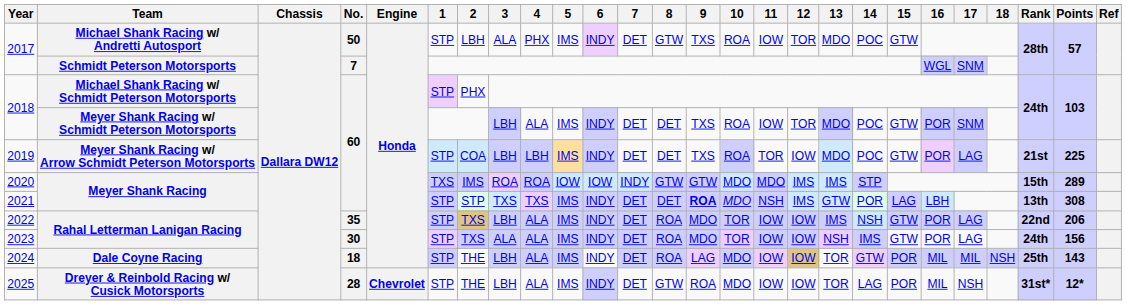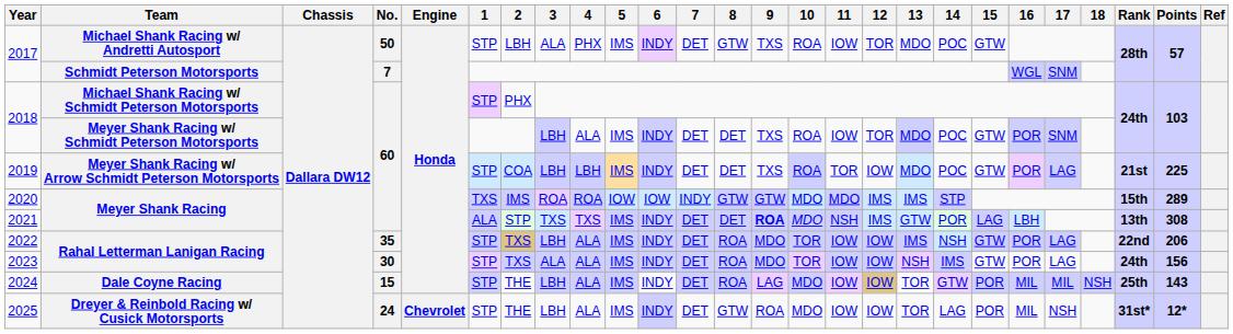2021 | 1: STP -> ALA
2024 | No.: 18 -> 15
2025 | No.: 28 -> 24
